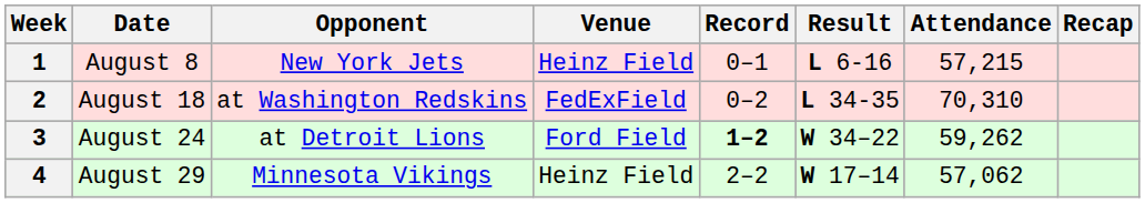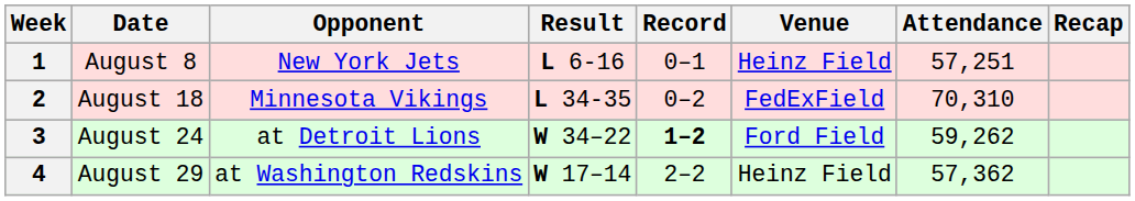columns swapped: Result <-> Venue
1 | Attendance: 57,215 -> 57,251
2 | Opponent: at Washington Redskins -> Minnesota Vikings
4 | Opponent: Minnesota Vikings -> at Washington Redskins
4 | Attendance: 57,062 -> 57,362
